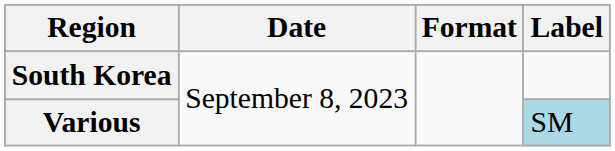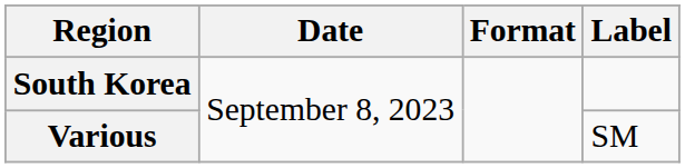Various | Label: lightblue background -> no background
